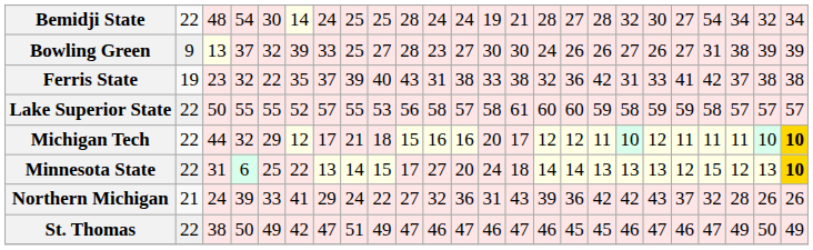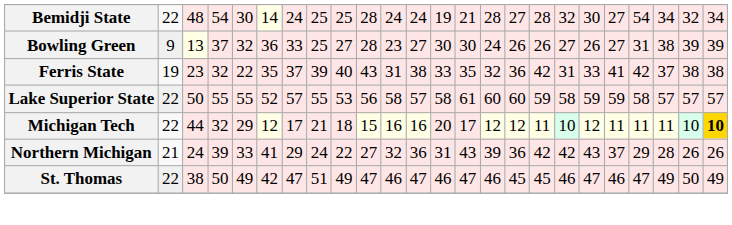Bowling Green | column 6: 39 -> 36
Ferris State | column 14: 38 -> 35
- row: Minnesota State | 22 | 31 | 6 | 25 | 22 | 13 | 14 | 15 | 17 | 27 | 20 | 24 | 18 | 14 | 14 | 13 | 13 | 13 | 12 | 15 | 12 | 13 | 10
Northern Michigan | column 21: 32 -> 29
